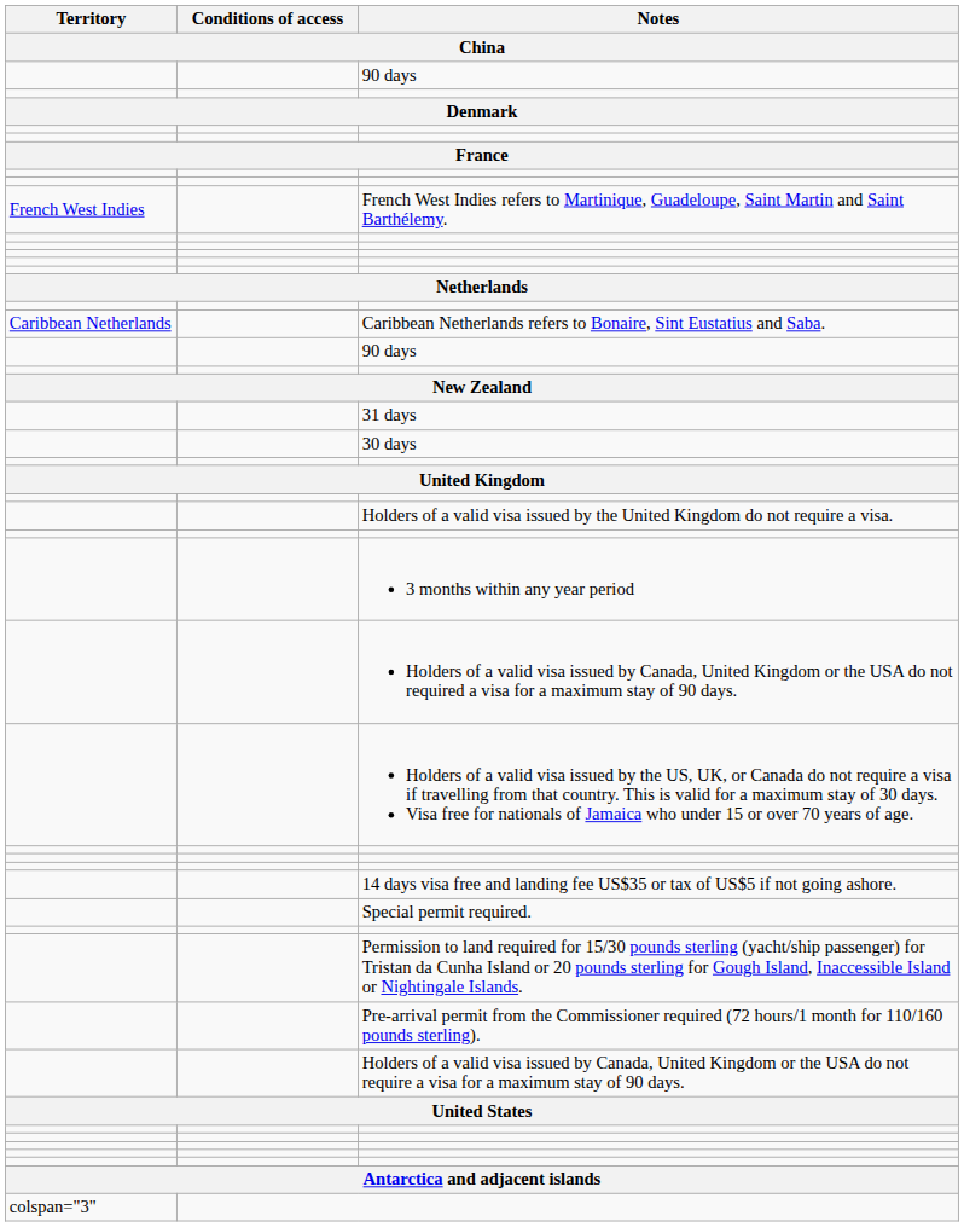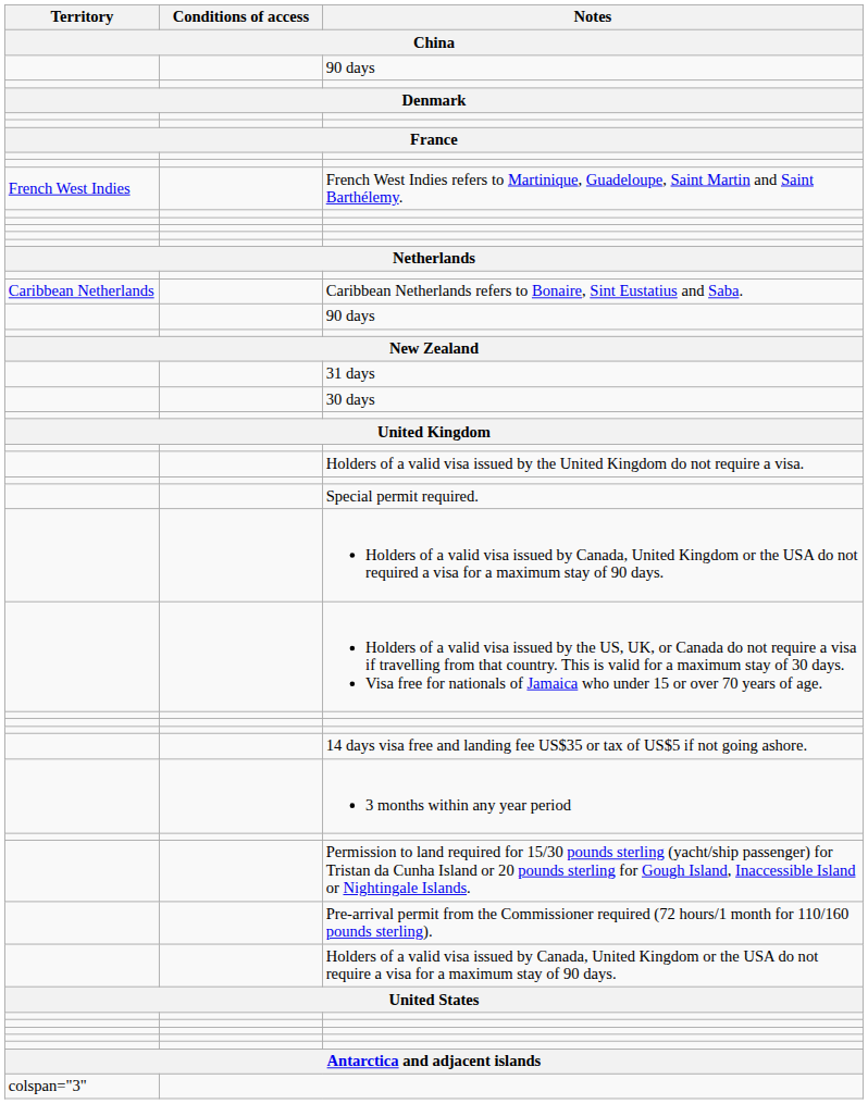rows swapped: Special permit required. <-> 3 months within any year period
